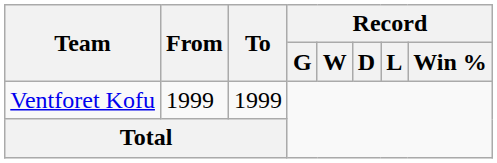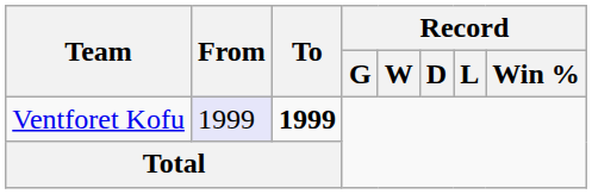Ventforet Kofu | From: no background -> lavender background
Ventforet Kofu | To: normal -> bold
